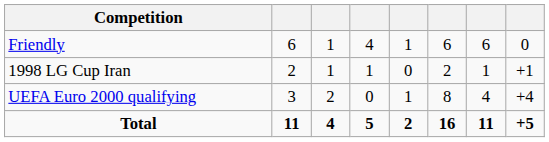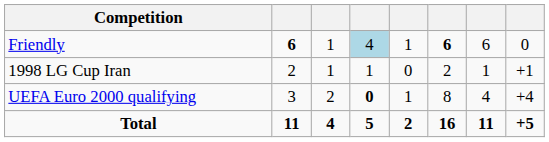Friendly | column 2: normal -> bold
Friendly | column 4: no background -> lightblue background
Friendly | column 6: normal -> bold
UEFA Euro 2000 qualifying | column 4: normal -> bold
